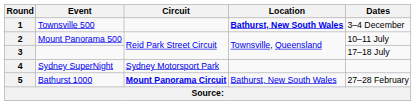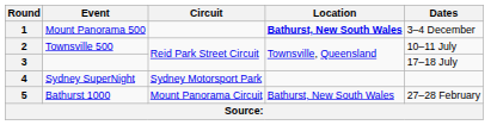1 | Event: Townsville 500 -> Mount Panorama 500
2 | Event: Mount Panorama 500 -> Townsville 500
5 | Circuit: bold -> normal
